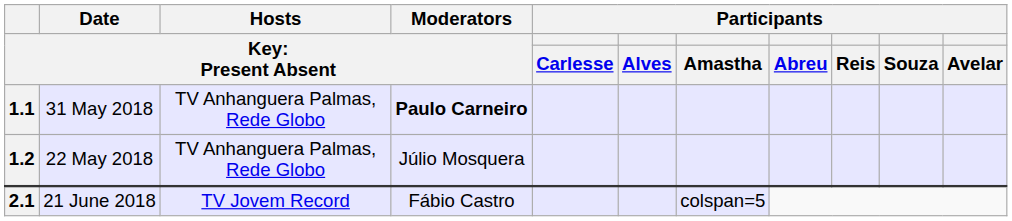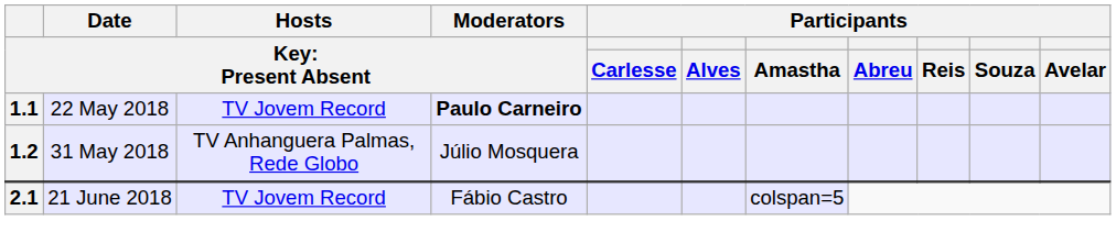1.1 | column 2: 31 May 2018 -> 22 May 2018
1.1 | column 3: TV Anhanguera Palmas, Rede Globo -> TV Jovem Record
1.2 | column 2: 22 May 2018 -> 31 May 2018
